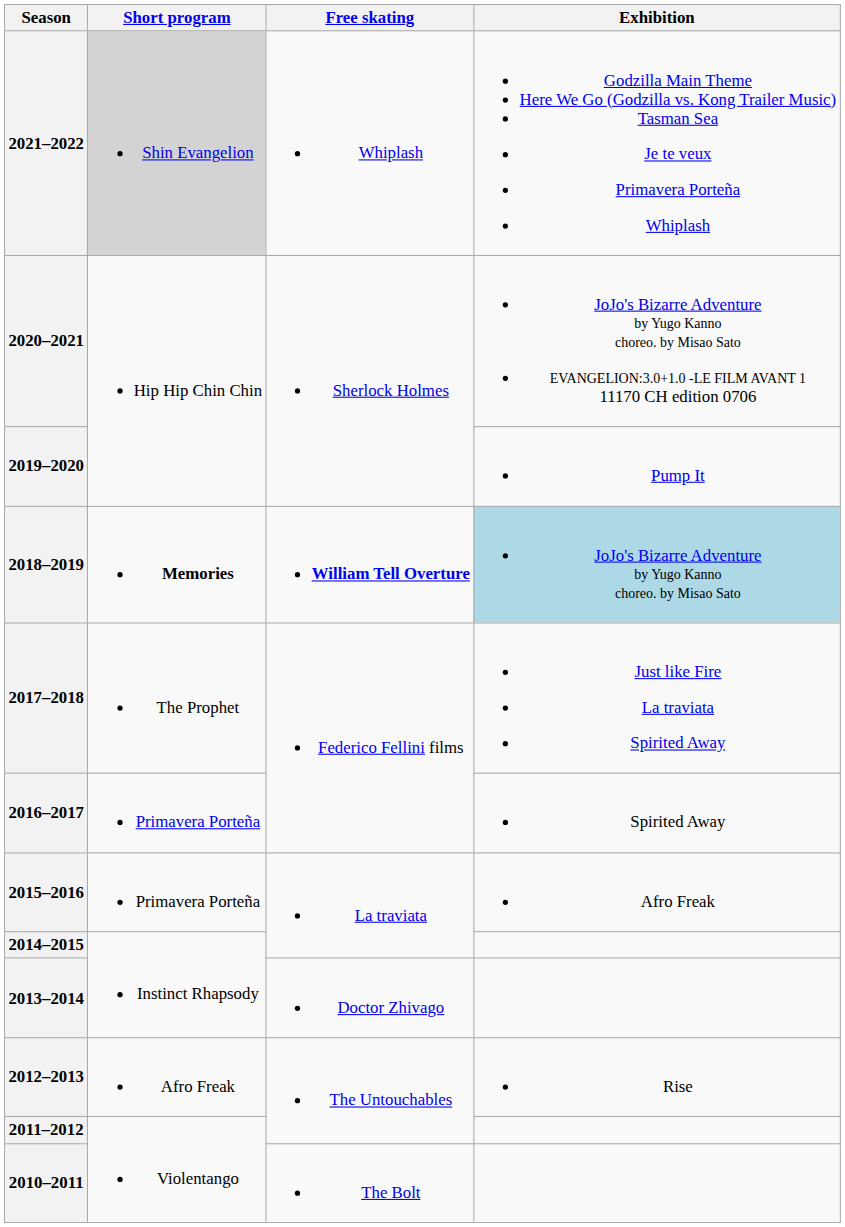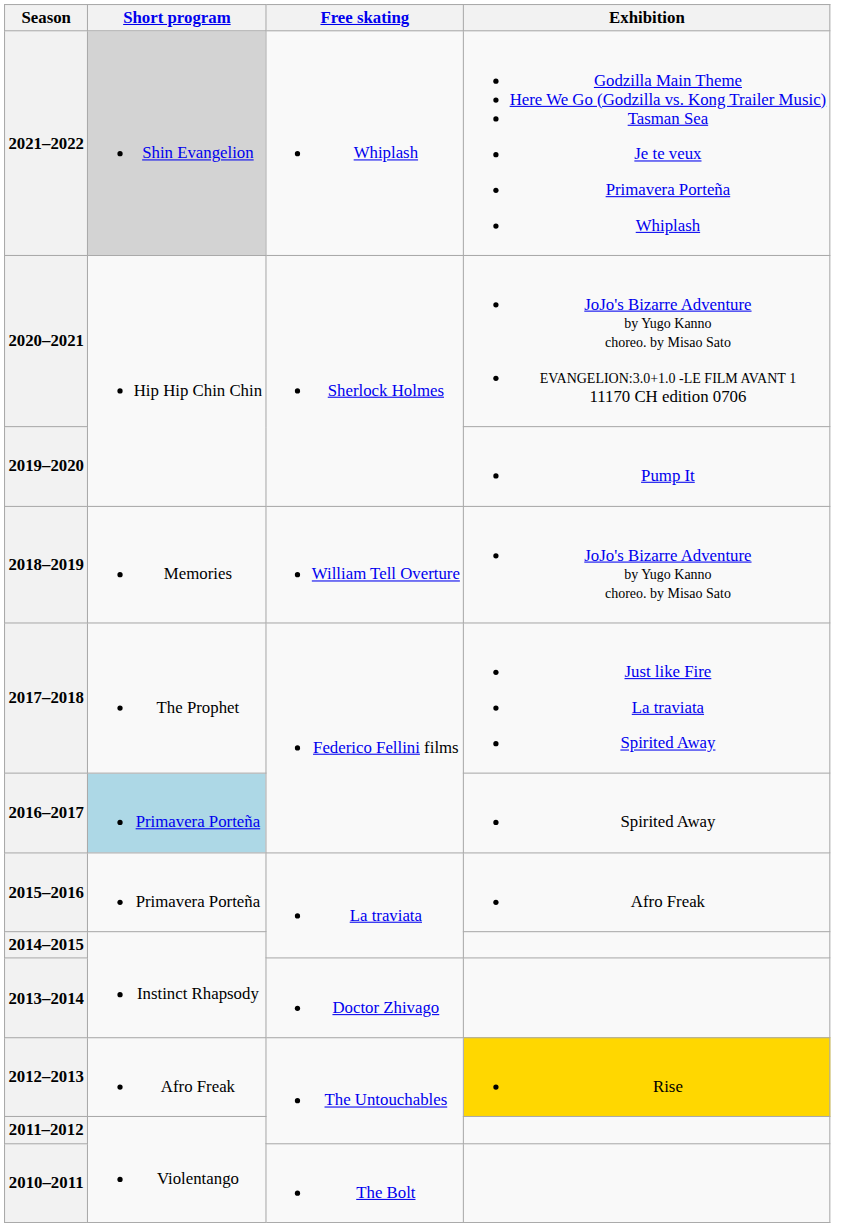2018–2019 | Short program: bold -> normal
2018–2019 | Free skating: bold -> normal
2018–2019 | Exhibition: lightblue background -> no background
2016–2017 | Short program: no background -> lightblue background
2012–2013 | Exhibition: no background -> gold background
